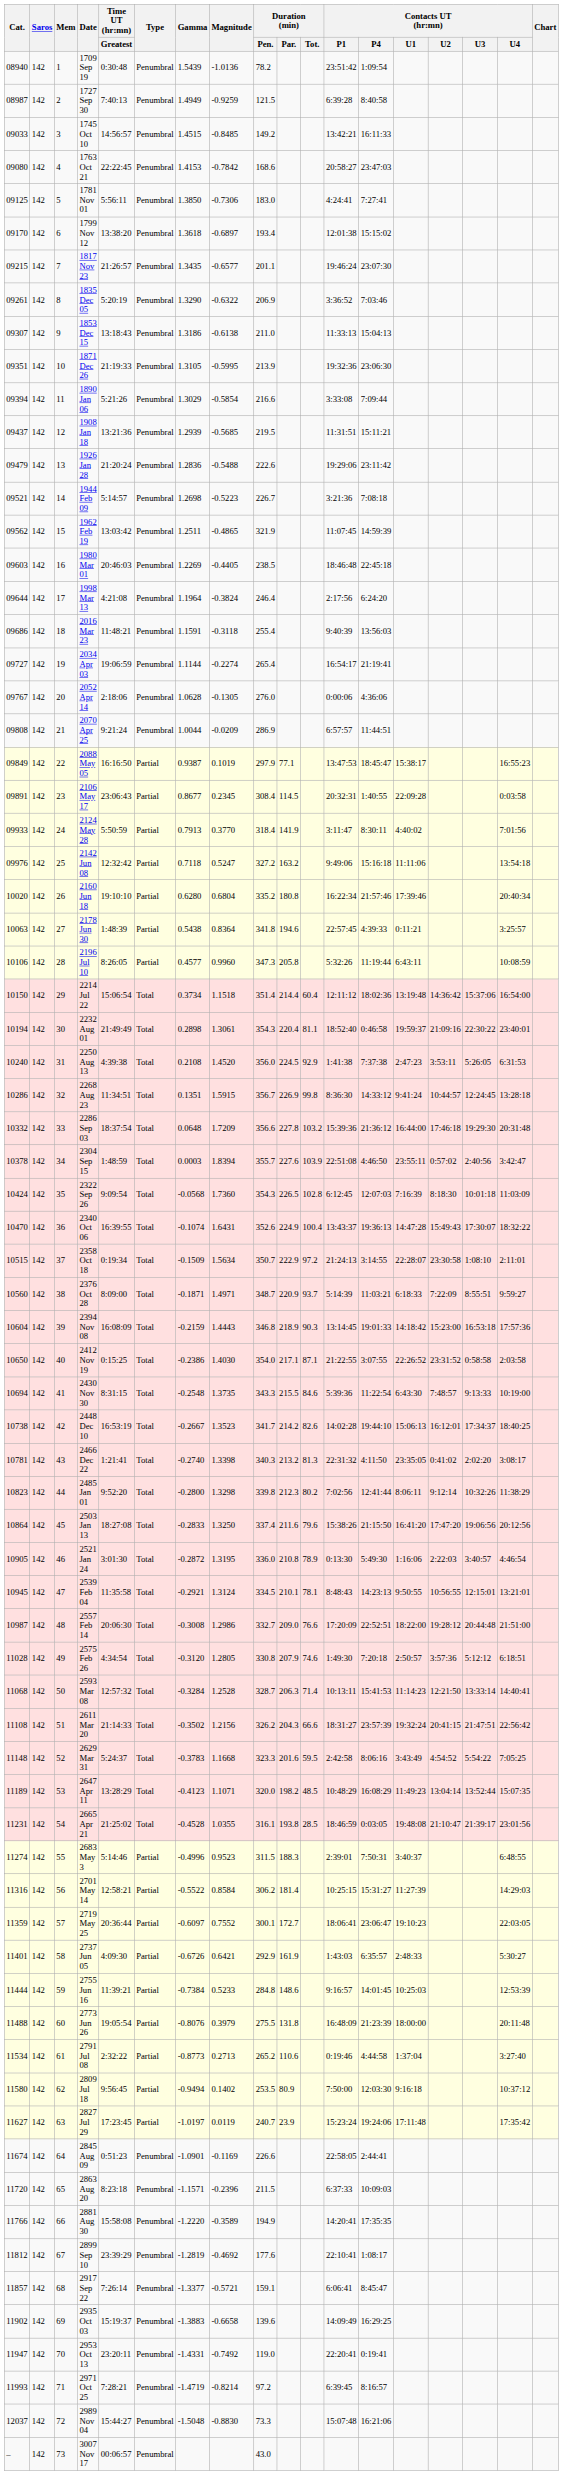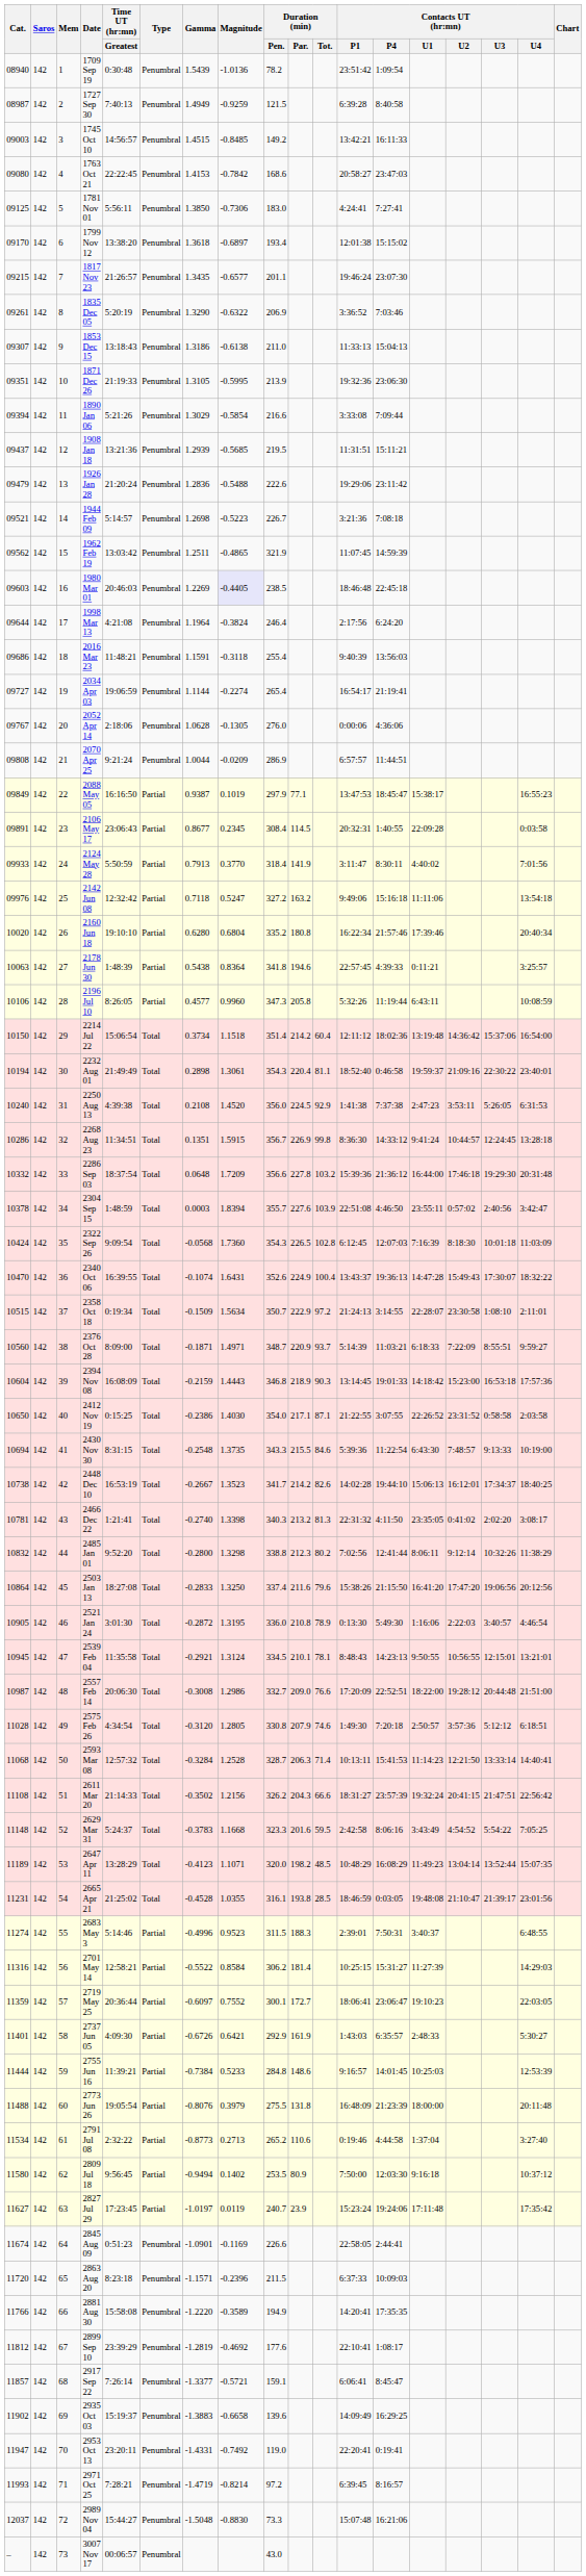1745 Oct 10 | Cat.: 09033 -> 09003
1980 Mar 01 | Magnitude: no background -> lavender background
2214 Jul 22 | Duration (min) / Par.: 214.4 -> 214.2
2485 Jan 01 | Cat.: 10823 -> 10832
2485 Jan 01 | Duration (min) / Pen.: 339.8 -> 338.8
